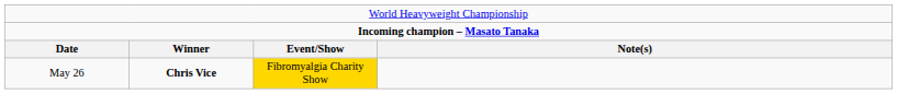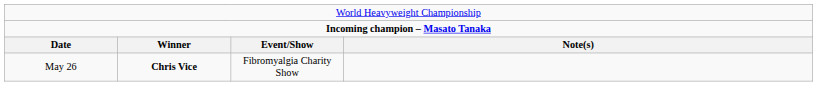May 26 | column 3: gold background -> no background
